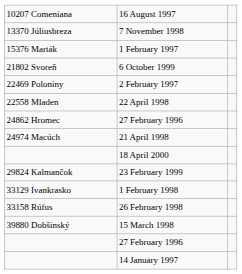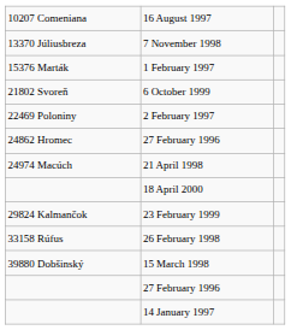- row: 22558 Mladen | 22 April 1998
- row: 33129 Ivankrasko | 1 February 1998
